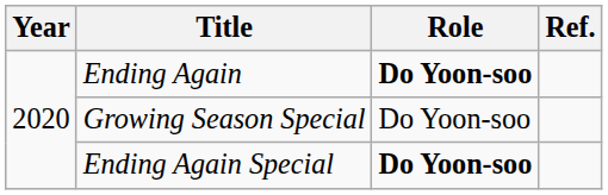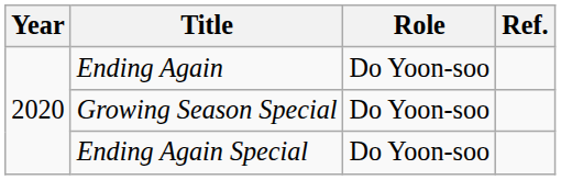Ending Again | Role: bold -> normal
Ending Again Special | Role: bold -> normal
